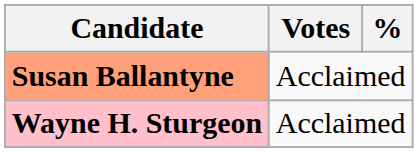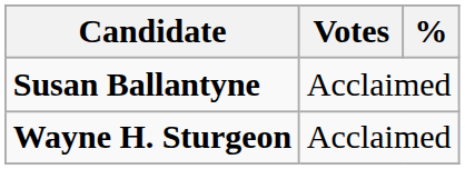Susan Ballantyne | Candidate: lightsalmon background -> no background
Wayne H. Sturgeon | Candidate: pink background -> no background
